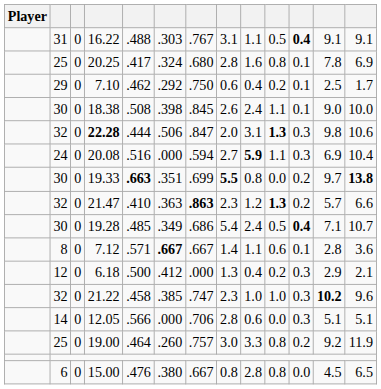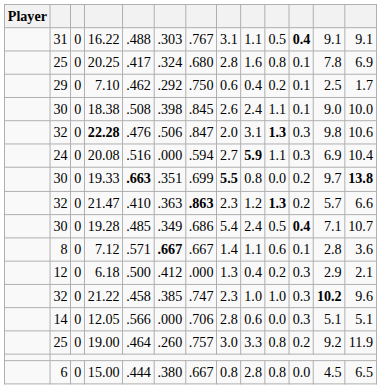22.28 | column 5: .444 -> .476
15.00 | column 5: .476 -> .444
